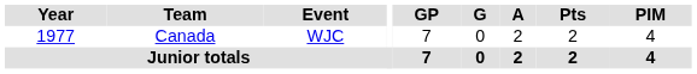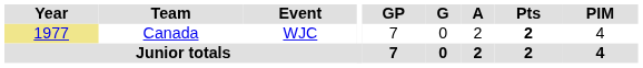Canada | Year: no background -> khaki background
Canada | Pts: normal -> bold
